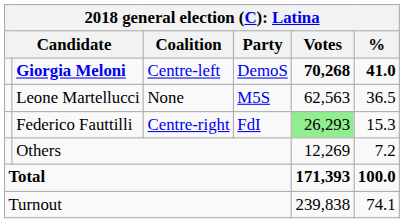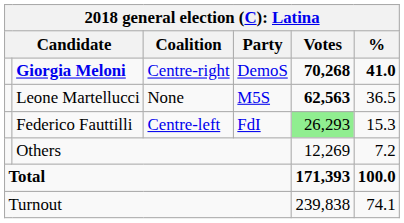Giorgia Meloni | Coalition: Centre-left -> Centre-right
Leone Martellucci | Votes: normal -> bold
Federico Fauttilli | Coalition: Centre-right -> Centre-left
